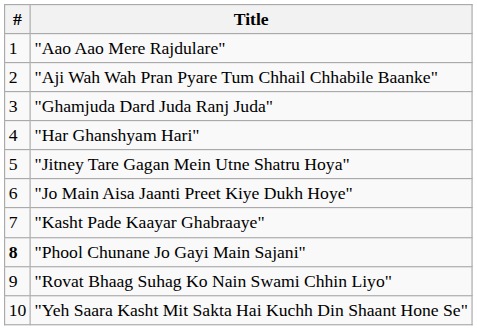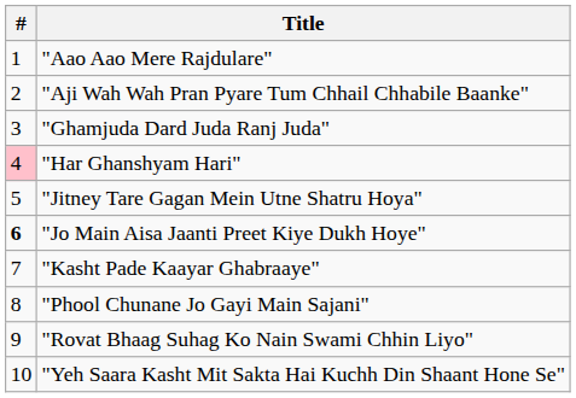"Har Ghanshyam Hari" | #: no background -> pink background
"Jo Main Aisa Jaanti Preet Kiye Dukh Hoye" | #: normal -> bold
"Phool Chunane Jo Gayi Main Sajani" | #: bold -> normal
